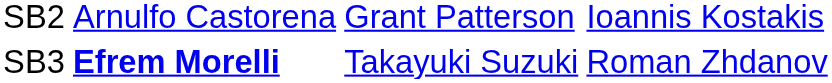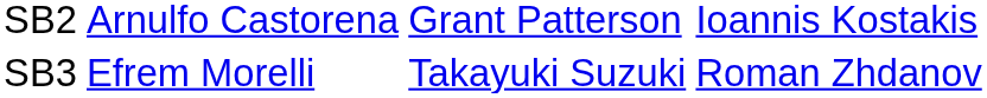SB3 | column 2: bold -> normal
